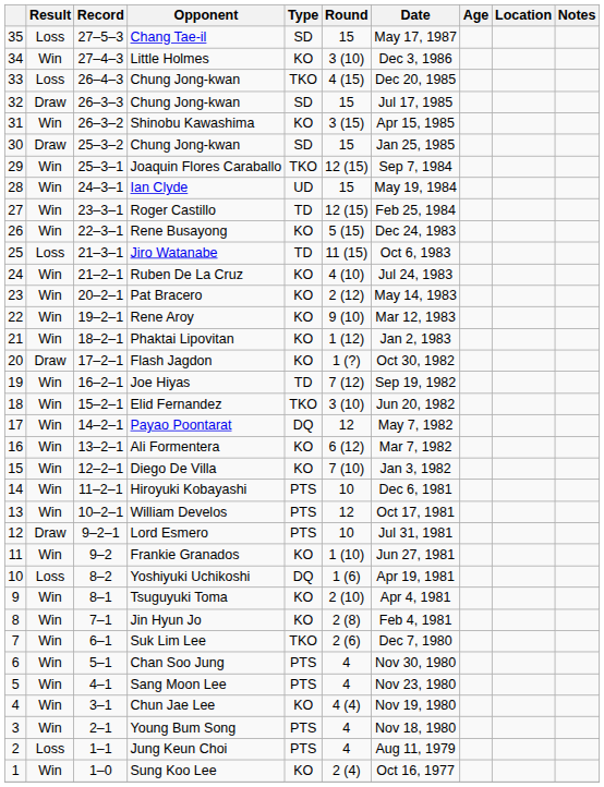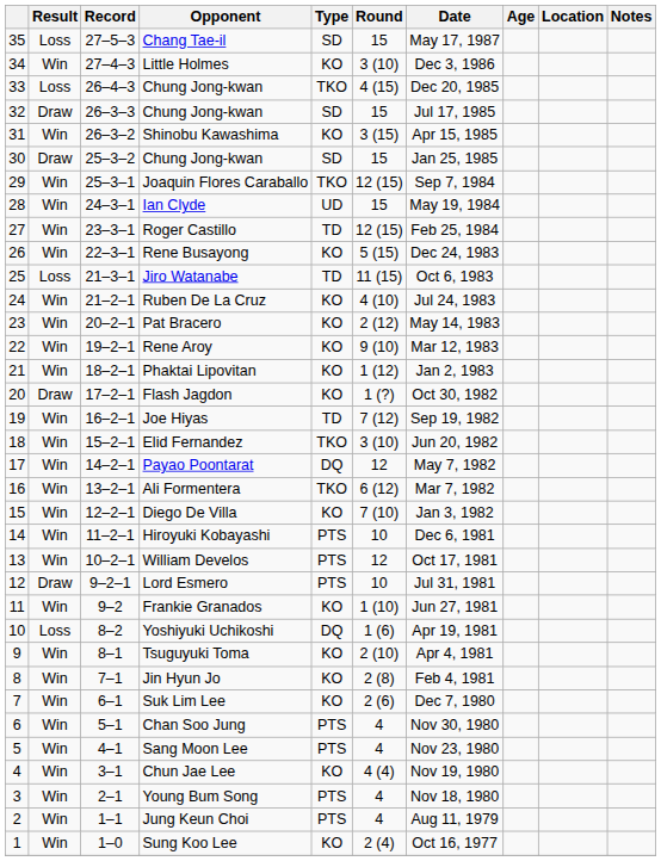Ali Formentera | Type: KO -> TKO
Suk Lim Lee | Type: TKO -> KO
Jung Keun Choi | Result: Loss -> Win
